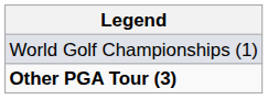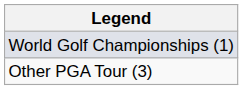row 3 | column 1: bold -> normal
